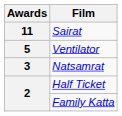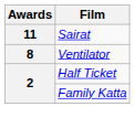Ventilator | Awards: 5 -> 8
- row: 3 | Natsamrat
